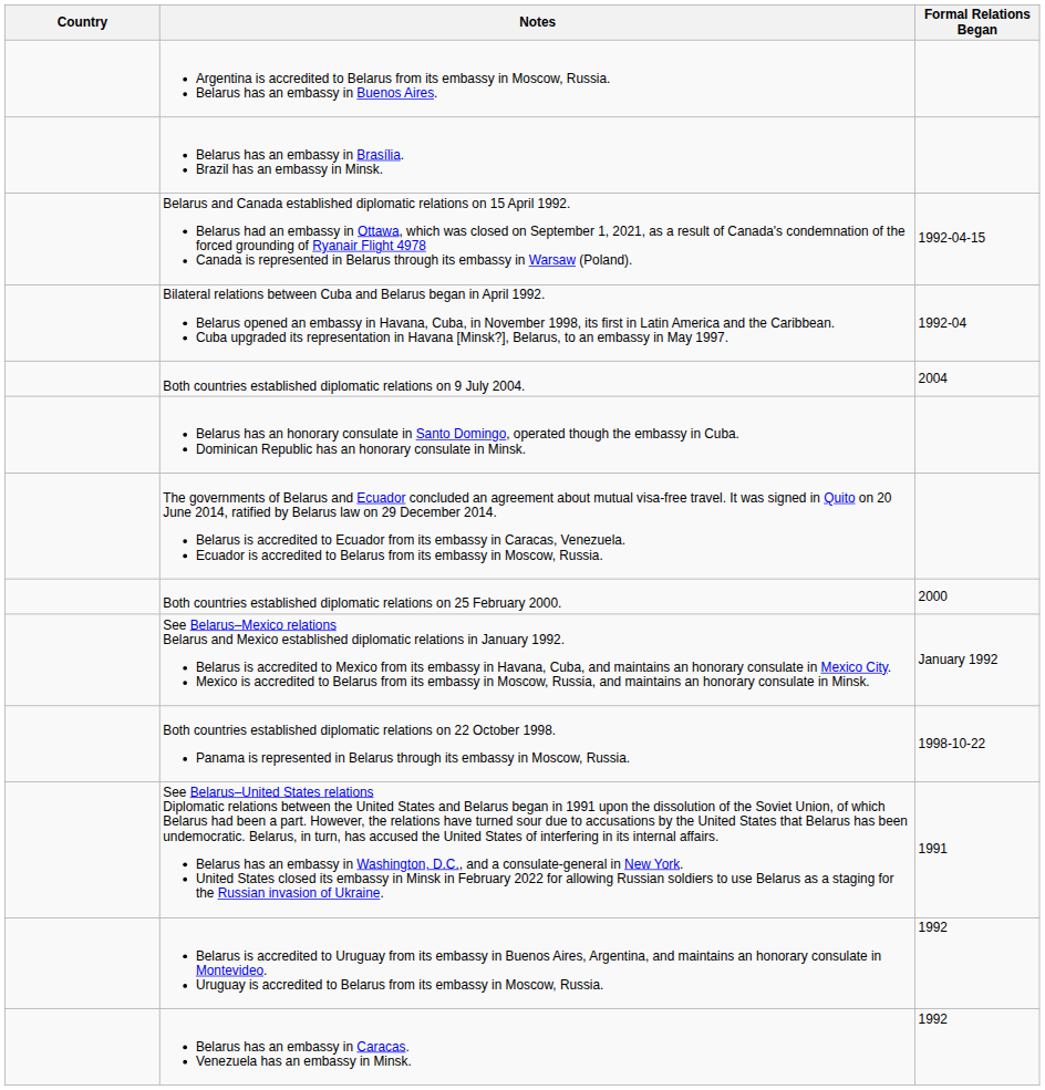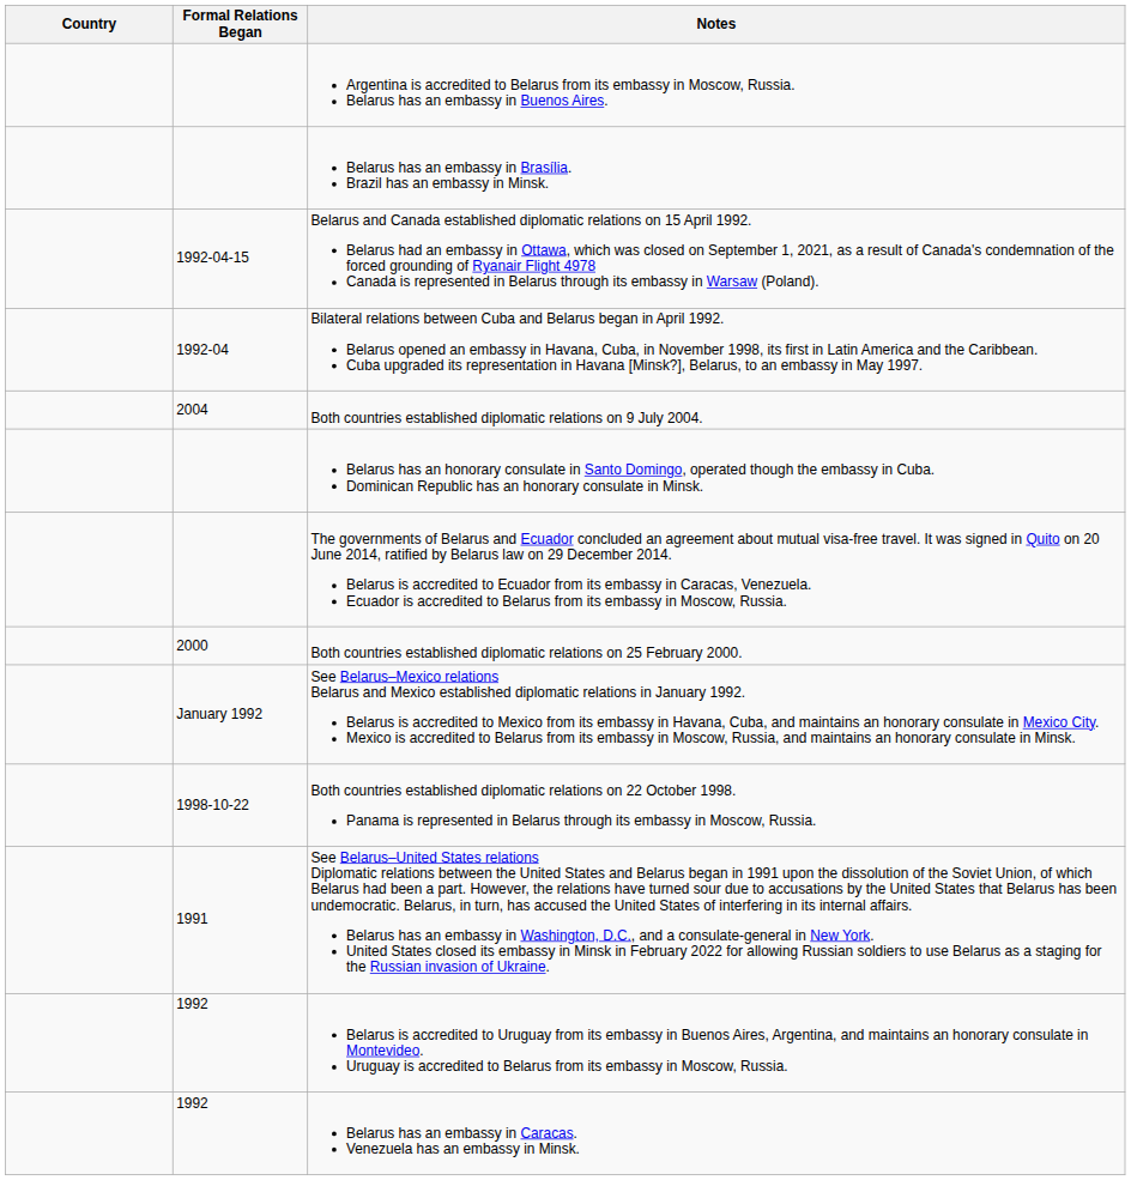columns swapped: Formal Relations Began <-> Notes
